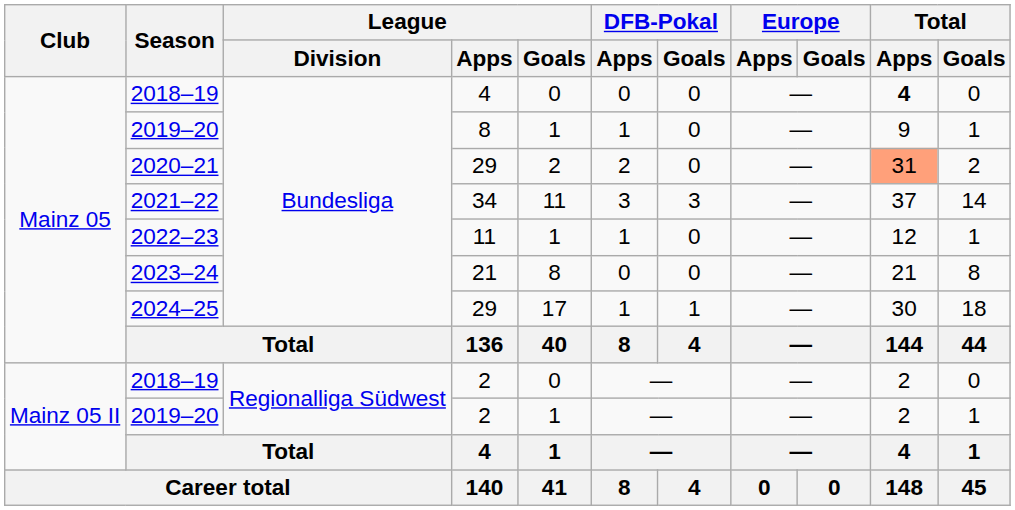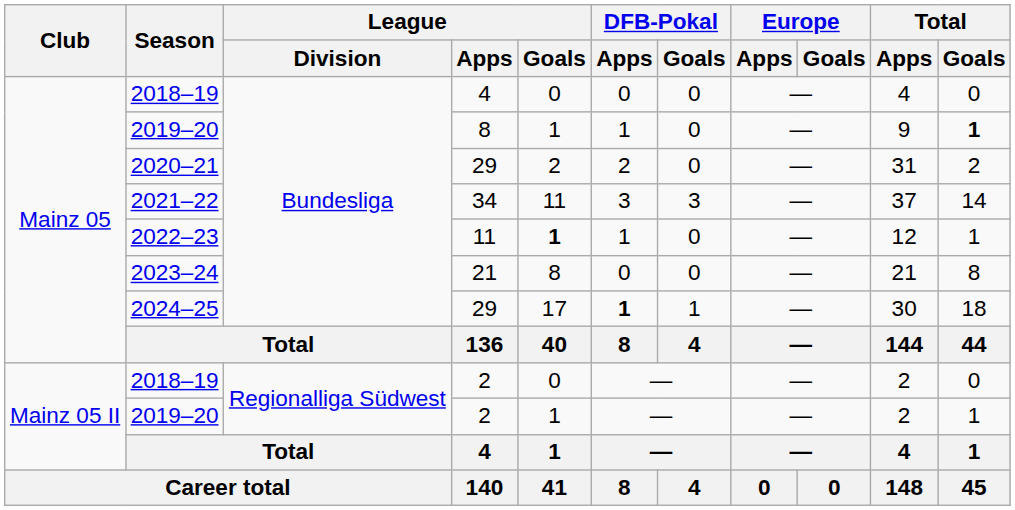2018–19 / 4 | Total / Apps: bold -> normal
2019–20 / 8 | Total / Goals: normal -> bold
2020–21 | Total / Apps: lightsalmon background -> no background
2022–23 | League / Goals: normal -> bold
2024–25 | DFB-Pokal / Apps: normal -> bold
